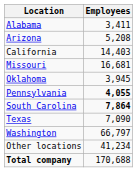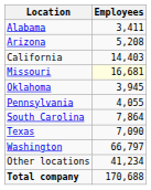Missouri | Employees: no background -> lightyellow background
Pennsylvania | Employees: bold -> normal
South Carolina | Employees: bold -> normal
